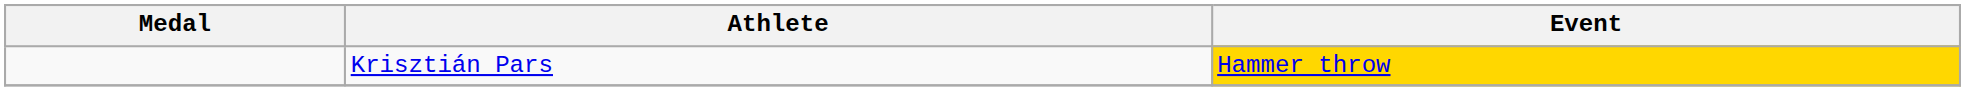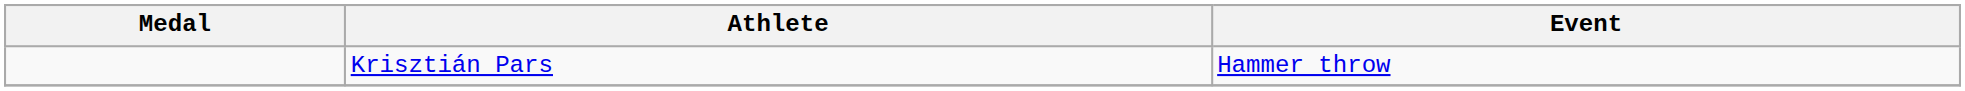Krisztián Pars | Event: gold background -> no background
